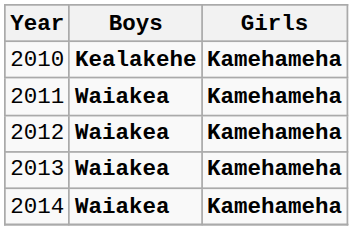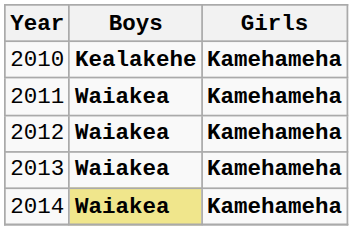2014 | Boys: no background -> khaki background
